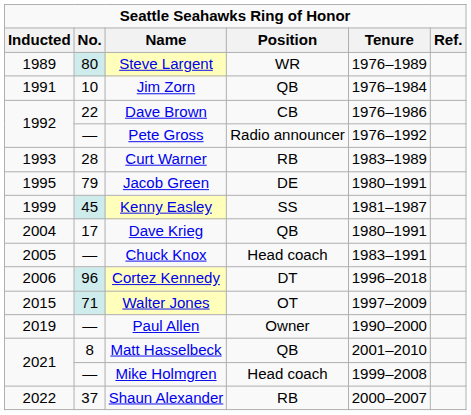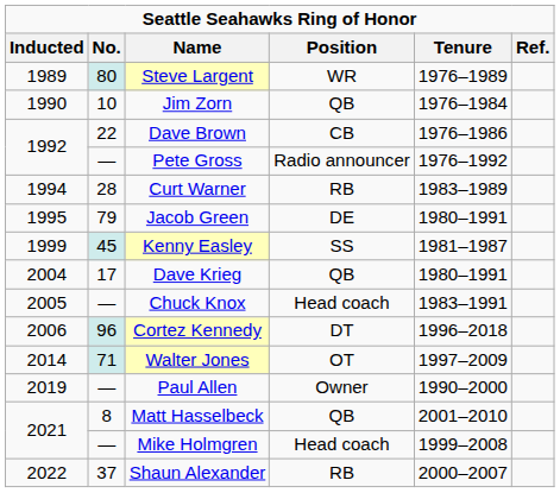Jim Zorn | Inducted: 1991 -> 1990
Curt Warner | Inducted: 1993 -> 1994
Walter Jones | Inducted: 2015 -> 2014
